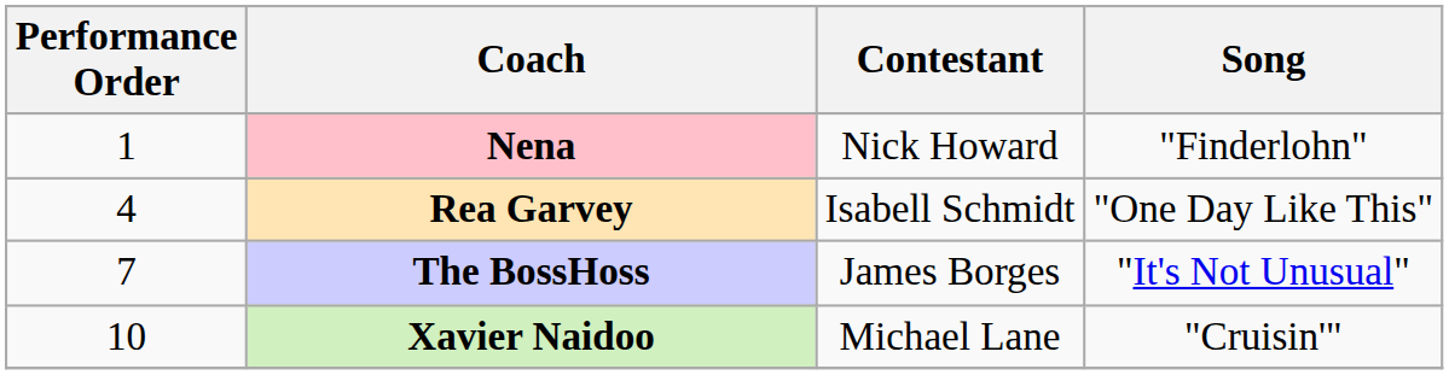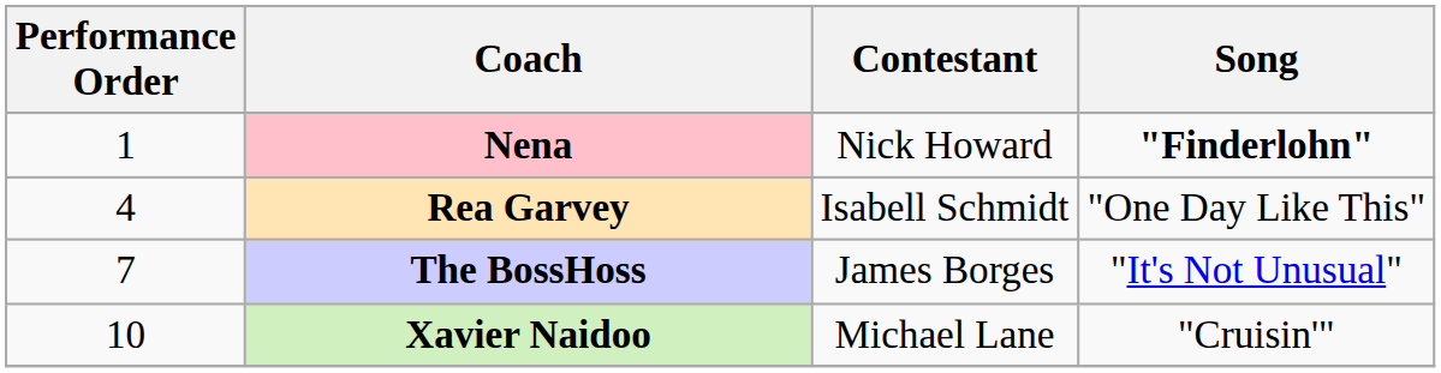Nena | Song: normal -> bold
